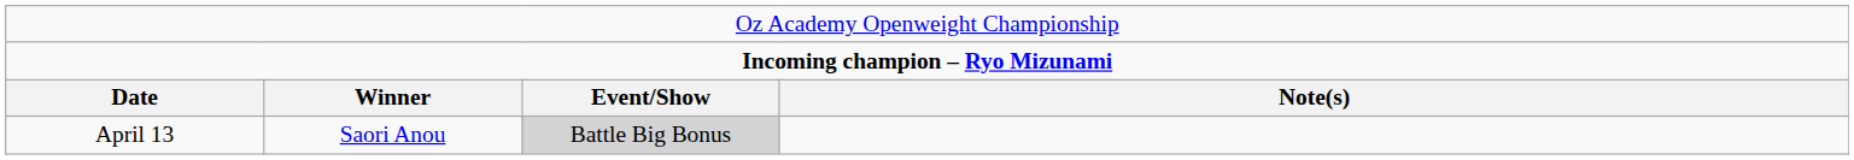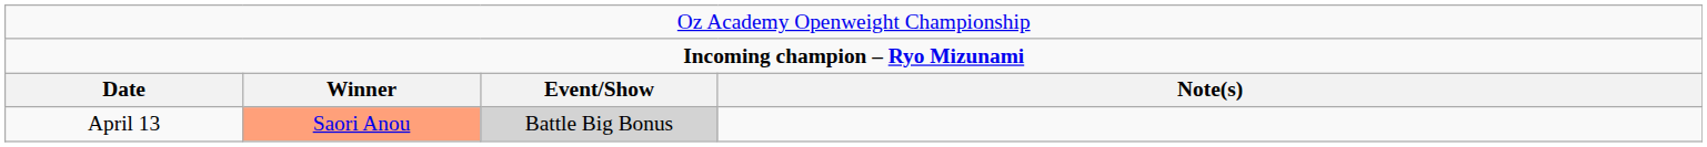April 13 | column 2: no background -> lightsalmon background
